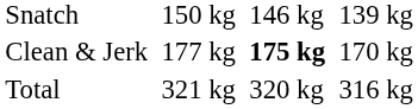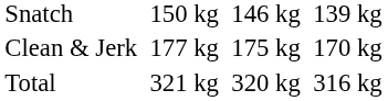Clean & Jerk | column 3: bold -> normal
